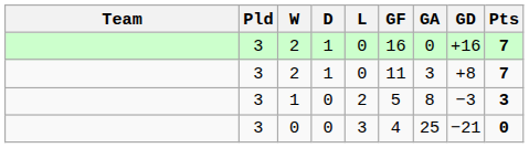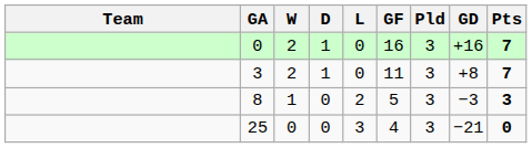columns swapped: Pld <-> GA
